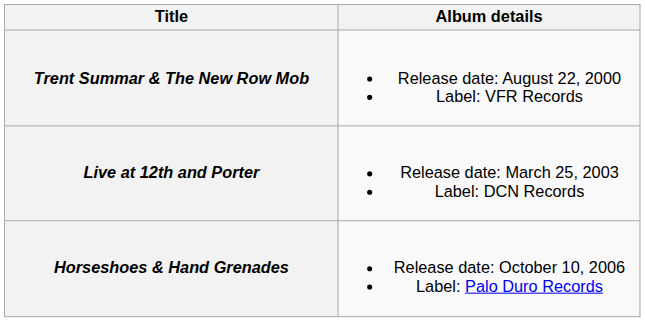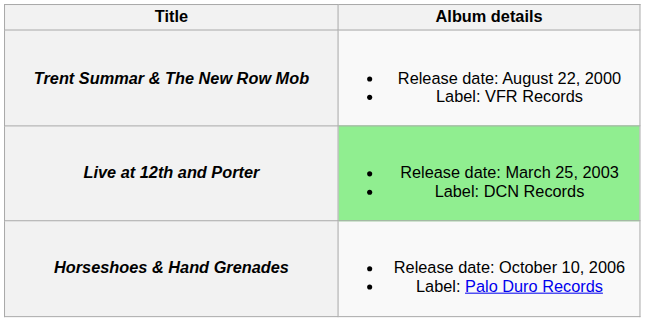Live at 12th and Porter | Album details: no background -> lightgreen background
